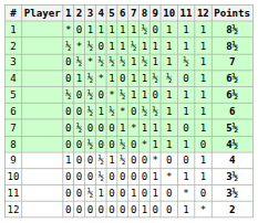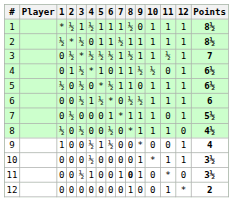row 2 | 2: 0 -> ½
row 2 | 4: 1 -> ½
row 9 | 1: 0 -> ½
row 12 | 8: normal -> bold
